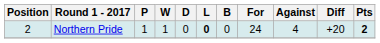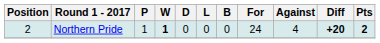Northern Pride | W: normal -> bold
Northern Pride | L: bold -> normal
Northern Pride | Diff: normal -> bold
